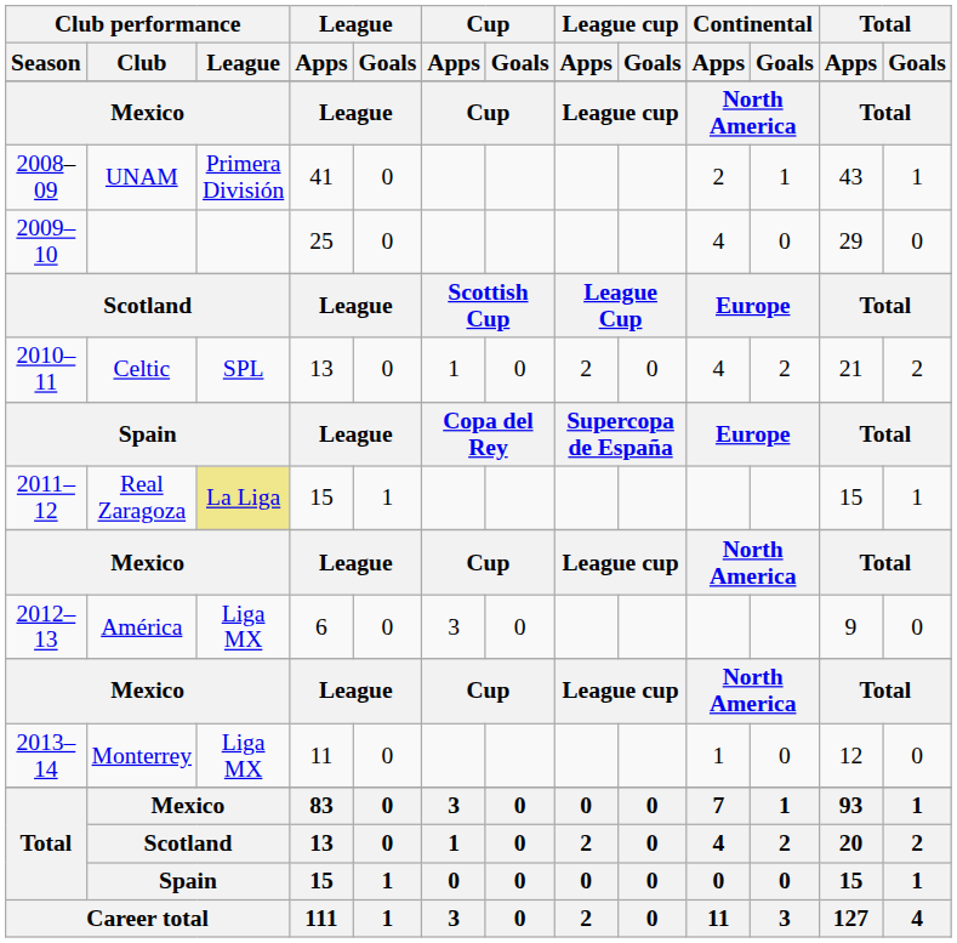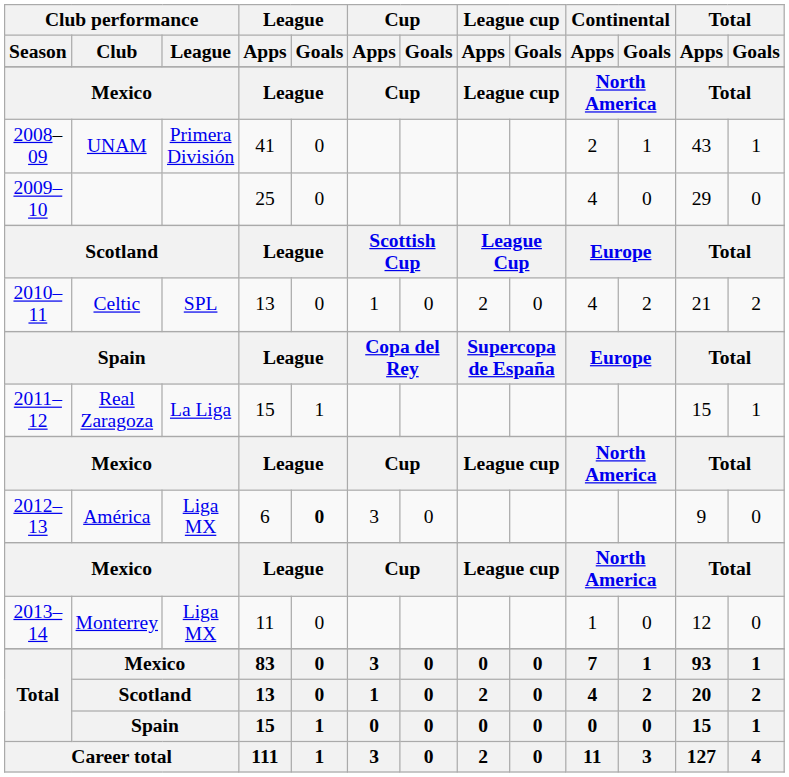Real Zaragoza | Club performance / League: khaki background -> no background
América | League / Goals: normal -> bold
